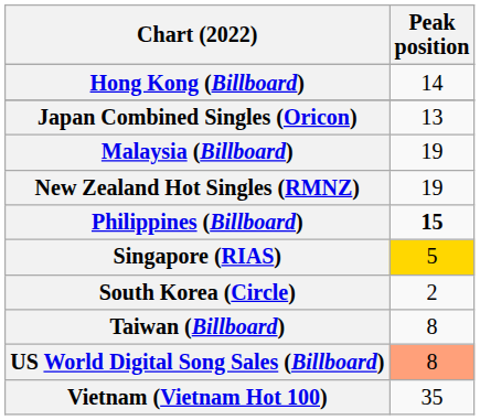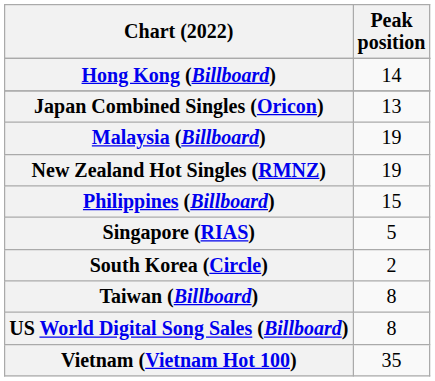Philippines (Billboard) | Peak position: bold -> normal
Singapore (RIAS) | Peak position: gold background -> no background
US World Digital Song Sales (Billboard) | Peak position: lightsalmon background -> no background
